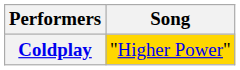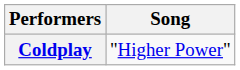Coldplay | Song: gold background -> no background
